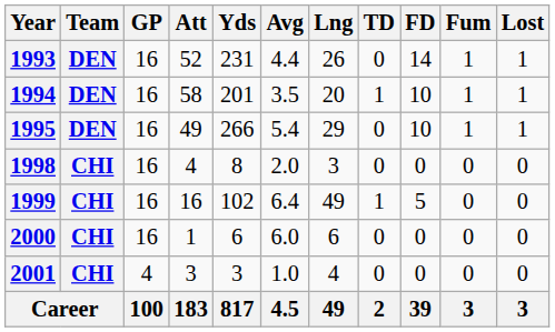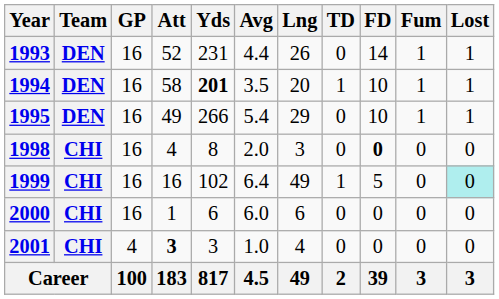1994 | Yds: normal -> bold
1998 | FD: normal -> bold
1999 | Lost: no background -> paleturquoise background
2001 | Att: normal -> bold
